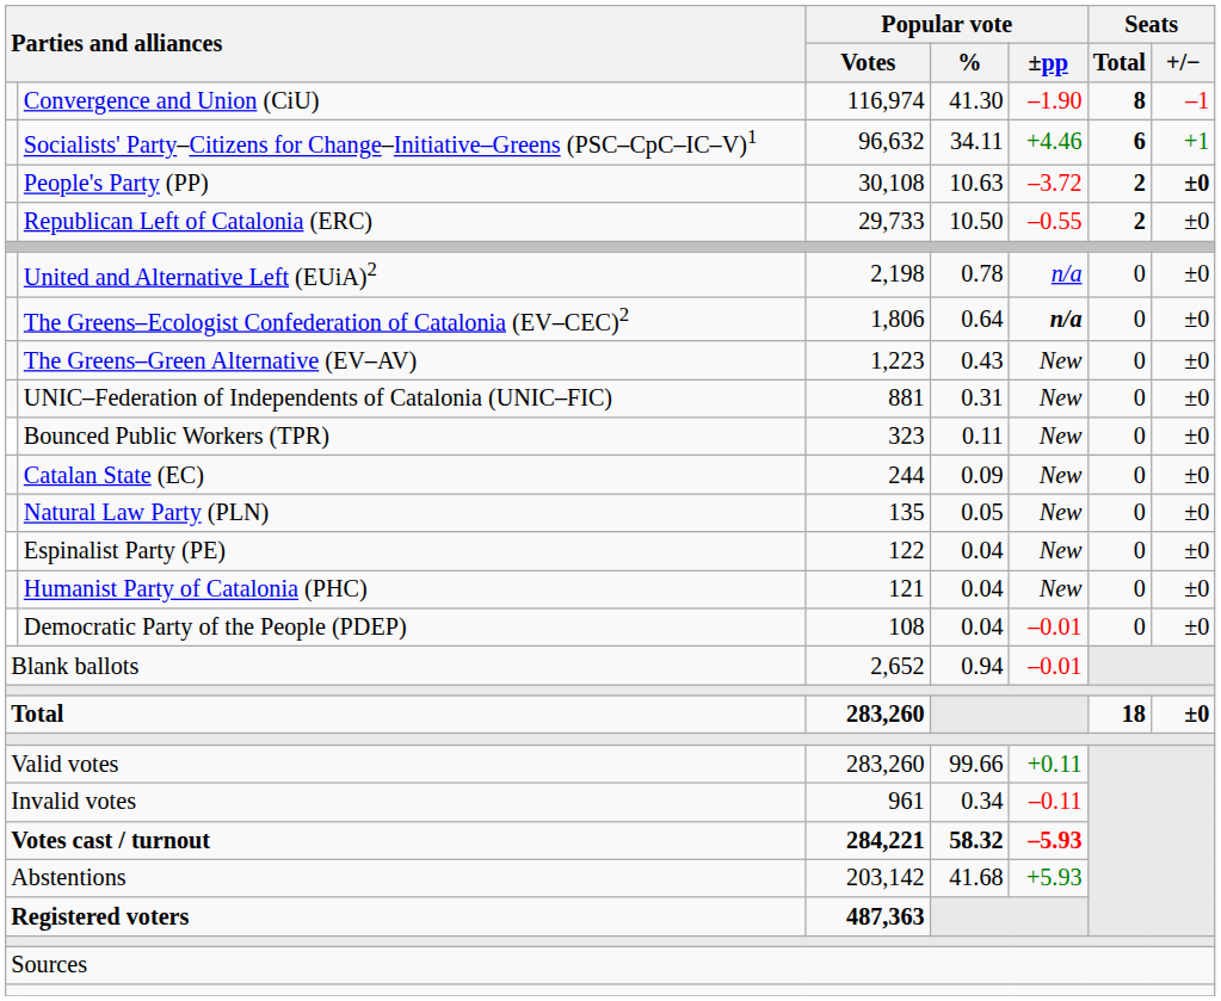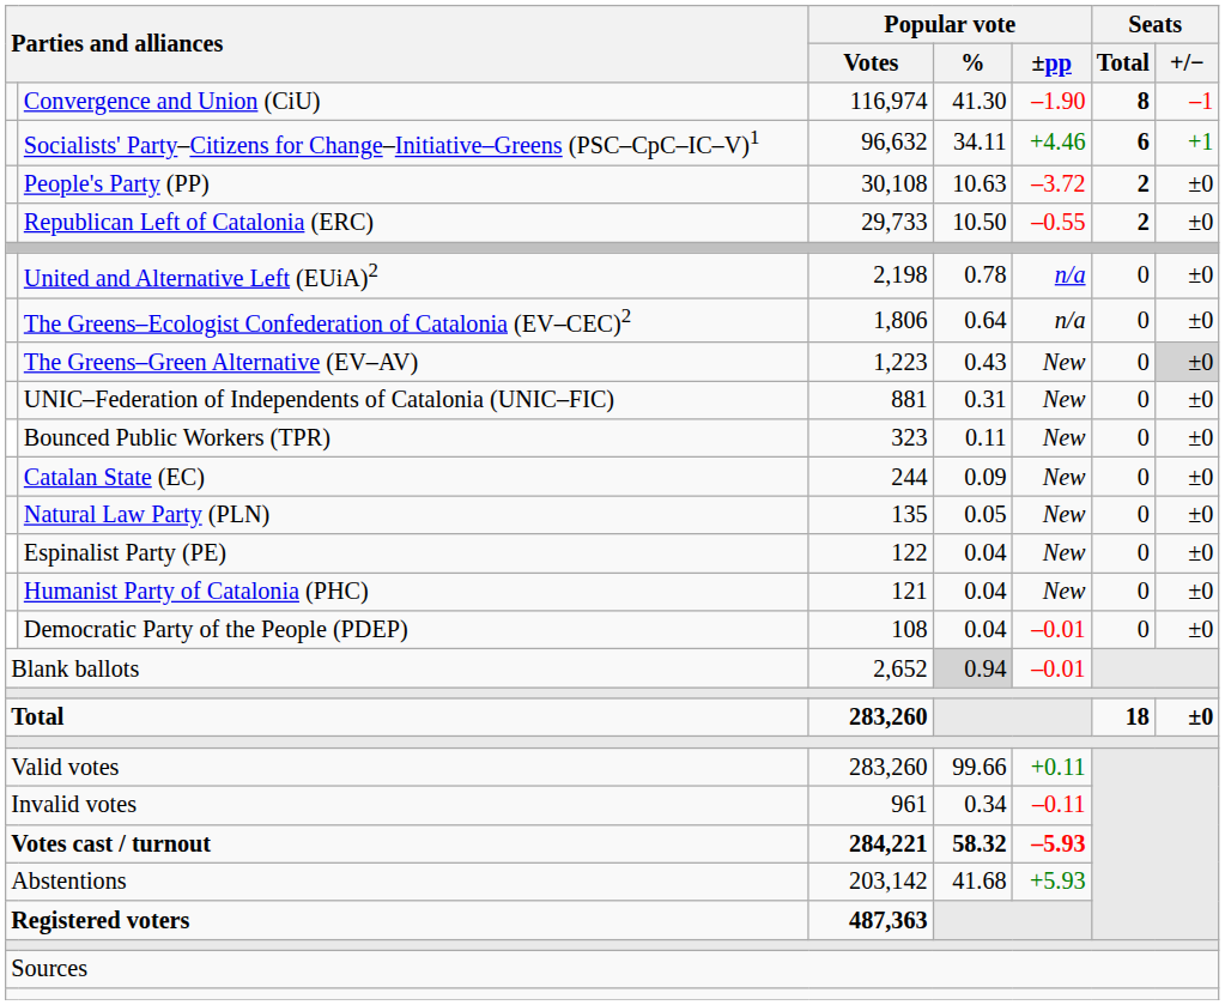People's Party (PP) | Seats / +/−: bold -> normal
The Greens–Ecologist Confederation of Catalonia (EV–CEC)2 | Popular vote / ±pp: bold -> normal
The Greens–Green Alternative (EV–AV) | Seats / +/−: no background -> lightgrey background
Blank ballots | Popular vote / %: no background -> lightgrey background
